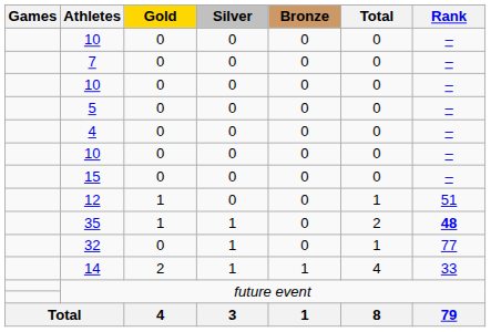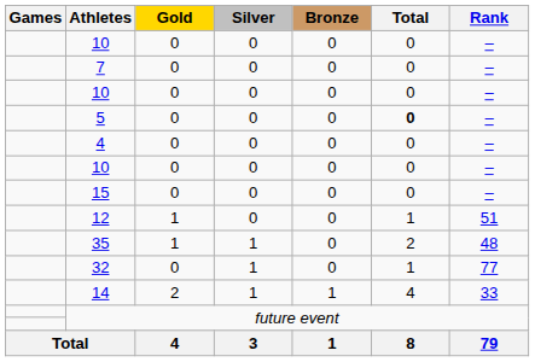5 | Total: normal -> bold
35 | Rank: bold -> normal
